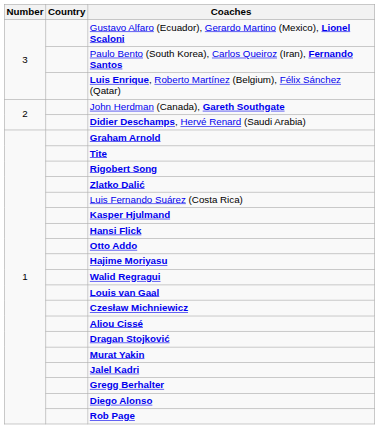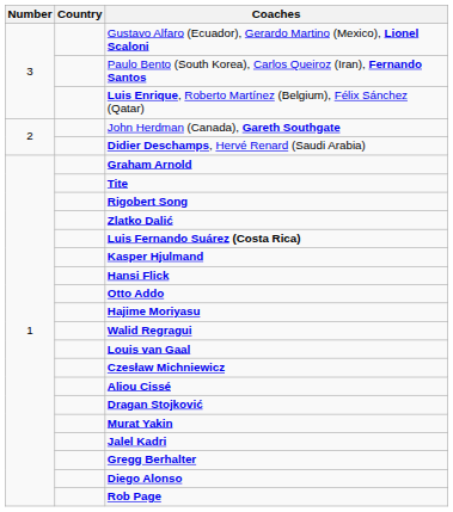Luis Fernando Suárez (Costa Rica) | Coaches: normal -> bold
